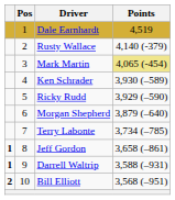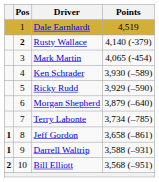Rusty Wallace | Pos: normal -> bold
Mark Martin | Points: khaki background -> no background
